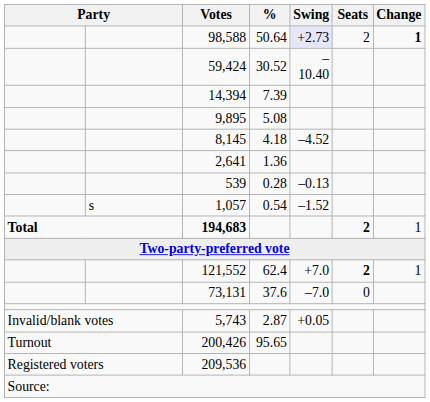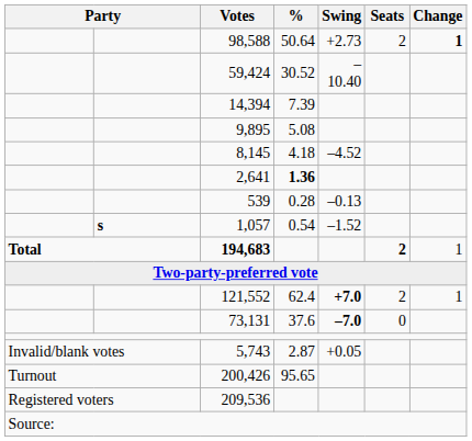98,588 | Swing: lavender background -> no background
2,641 | %: normal -> bold
1,057 | column 2: normal -> bold
121,552 | Swing: normal -> bold
121,552 | Seats: bold -> normal
73,131 | Swing: normal -> bold
